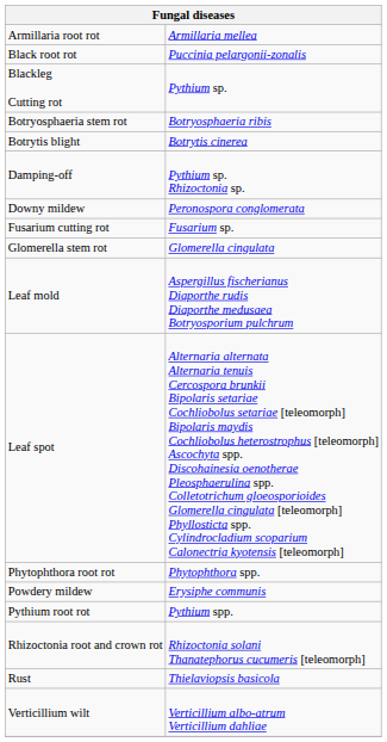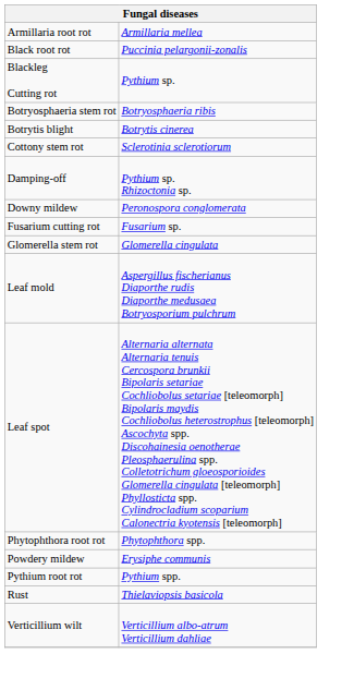+ row: Cottony stem rot | Sclerotinia sclerotiorum
- row: Rhizoctonia root and crown rot | Rhizoctonia solani Thanatephorus cucumeris [teleomorph]
